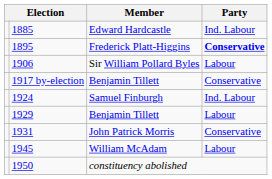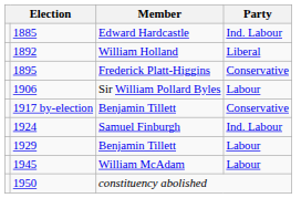+ row: 1892 | William Holland | Liberal
Frederick Platt-Higgins | Party: bold -> normal
- row: 1931 | John Patrick Morris | Conservative
